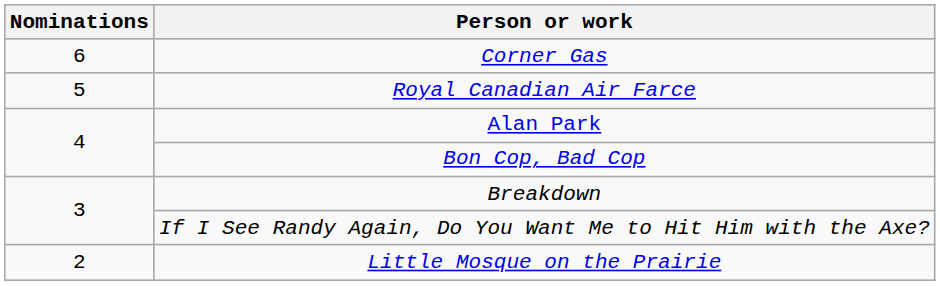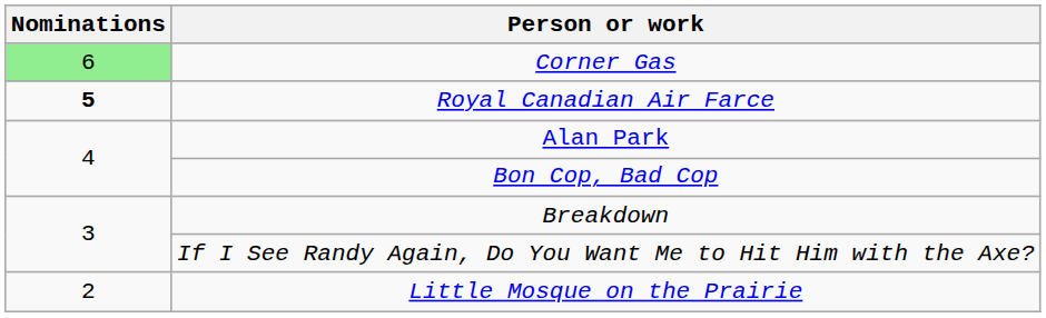Corner Gas | Nominations: no background -> lightgreen background
Royal Canadian Air Farce | Nominations: normal -> bold
